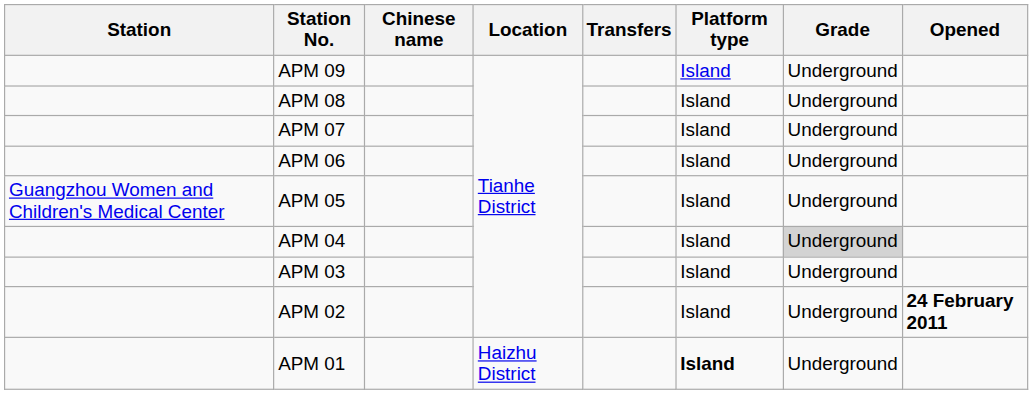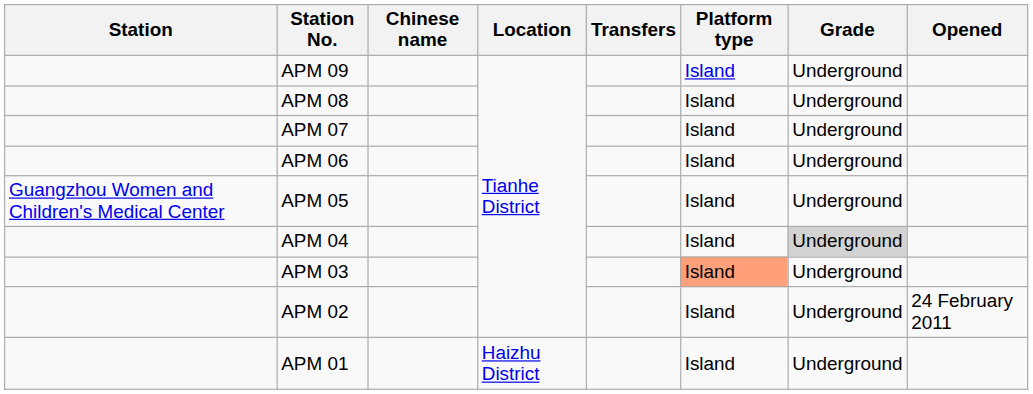APM 03 | Platform type: no background -> lightsalmon background
APM 02 | Opened: bold -> normal
APM 01 | Platform type: bold -> normal
